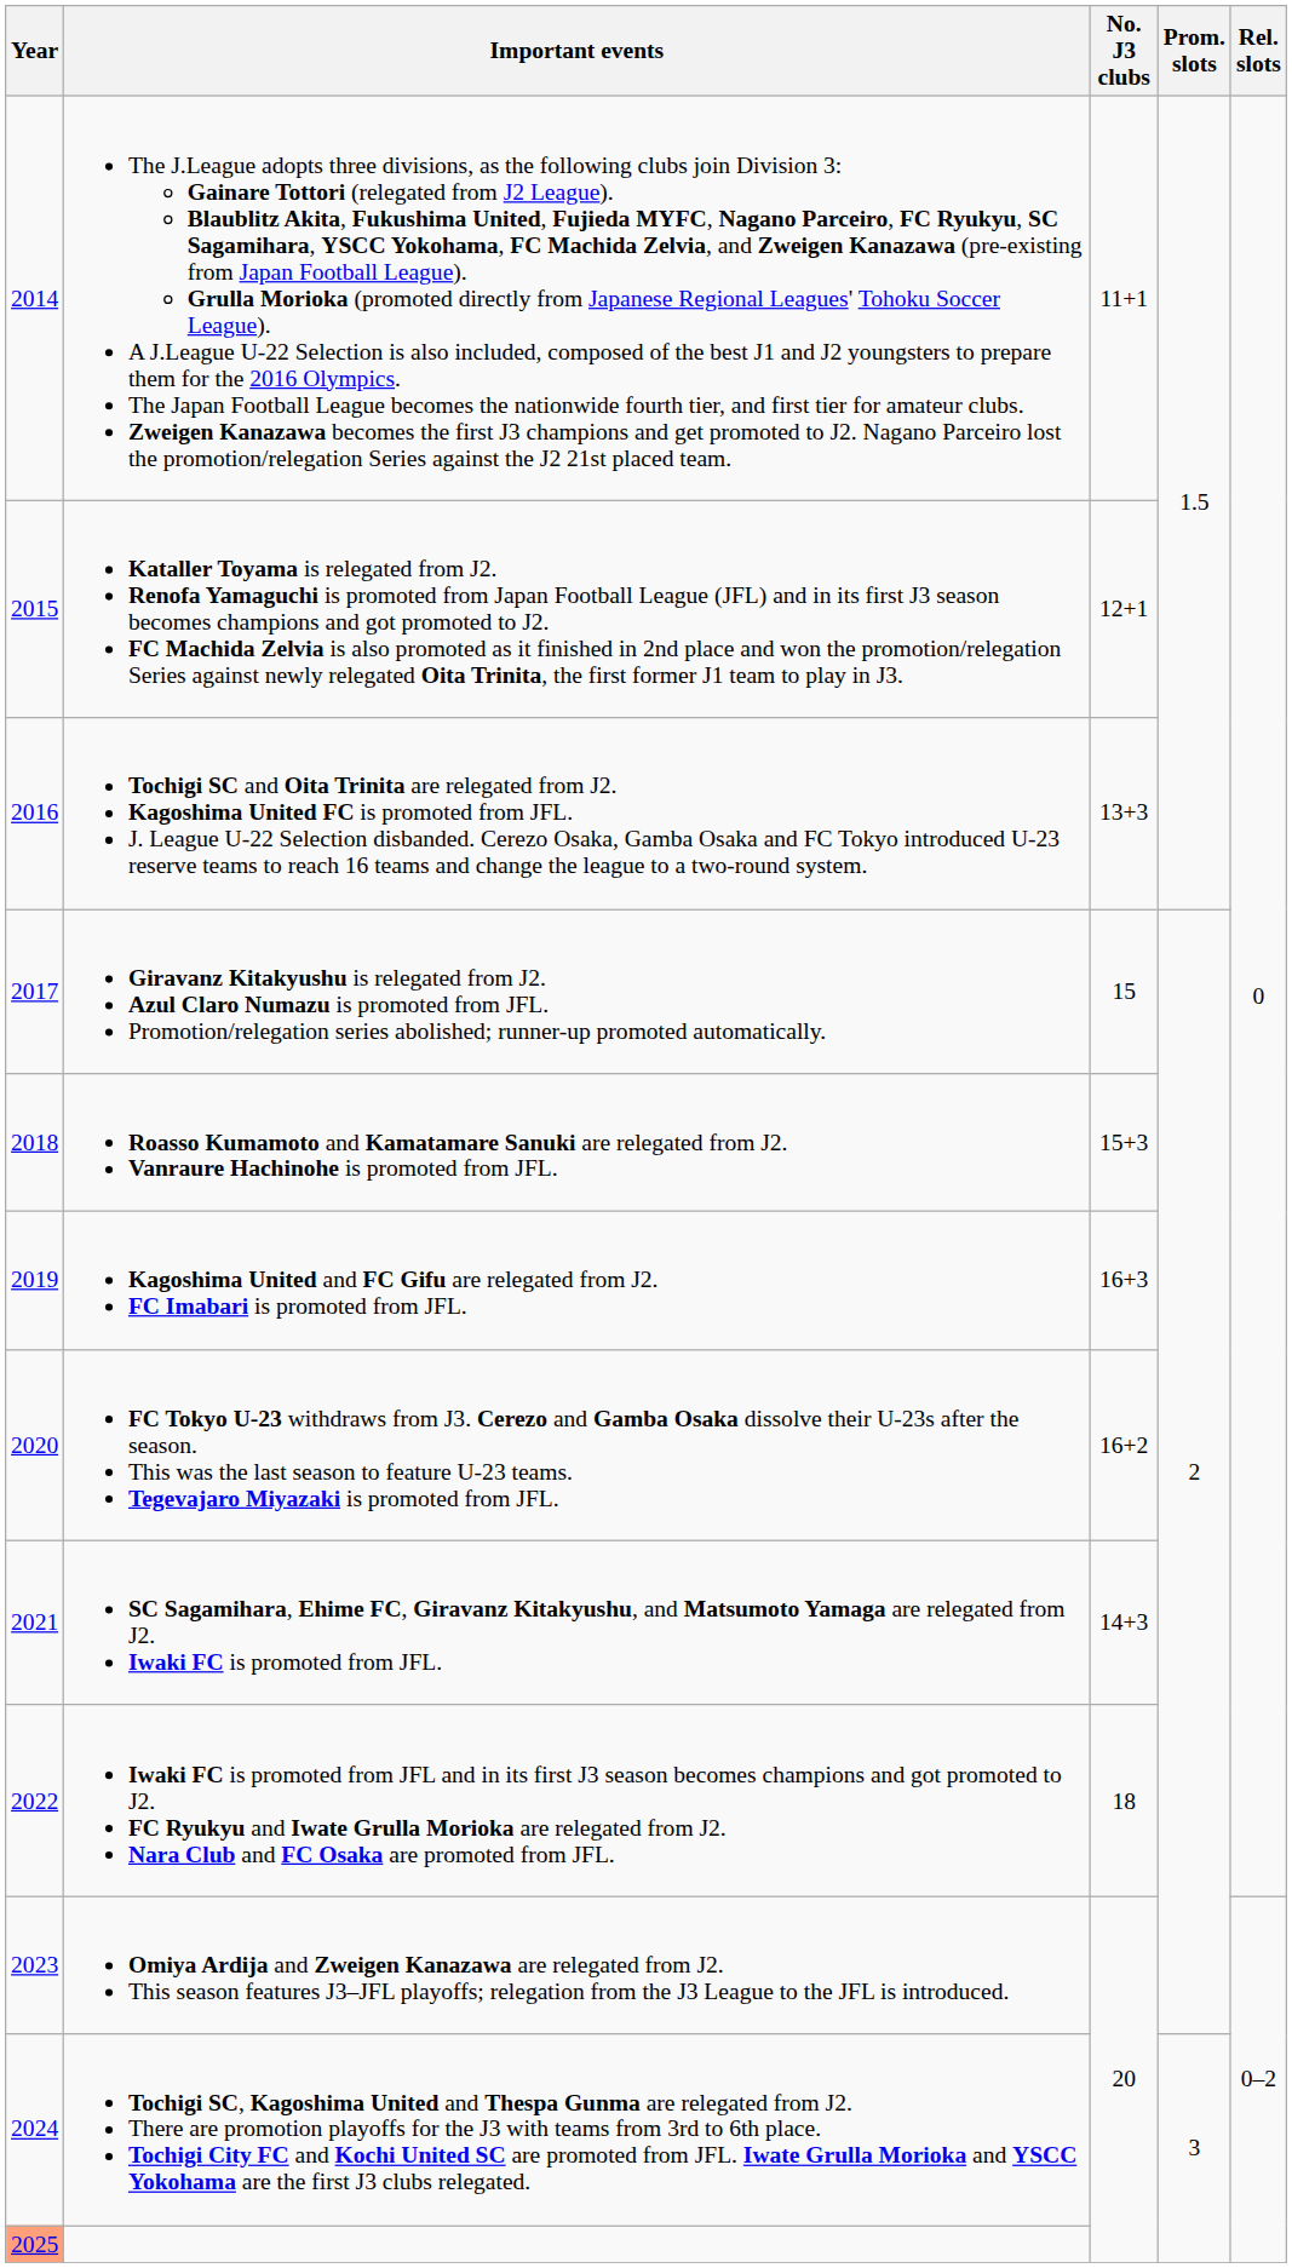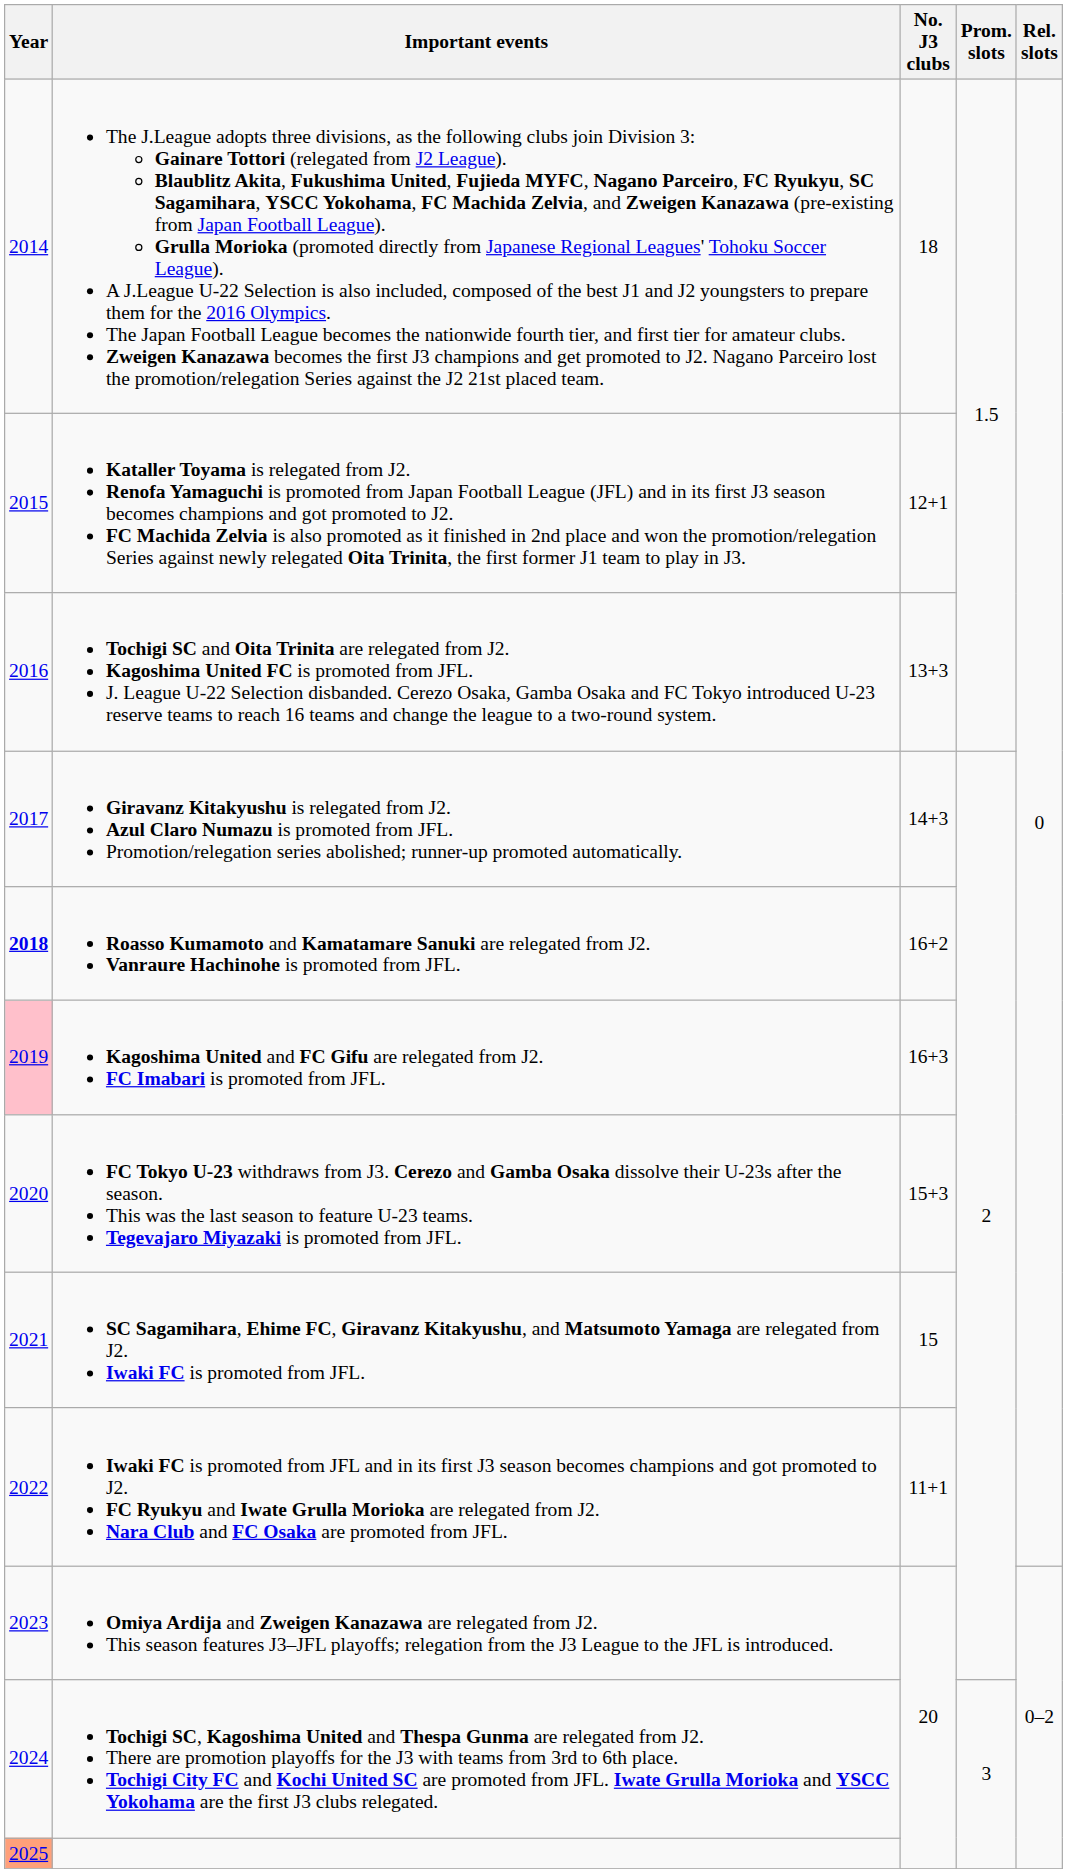row 2 | No. J3 clubs: 11+1 -> 18
row 5 | No. J3 clubs: 15 -> 14+3
row 6 | Year: normal -> bold
row 6 | No. J3 clubs: 15+3 -> 16+2
row 7 | Year: no background -> pink background
row 8 | No. J3 clubs: 16+2 -> 15+3
row 9 | No. J3 clubs: 14+3 -> 15
row 10 | No. J3 clubs: 18 -> 11+1
